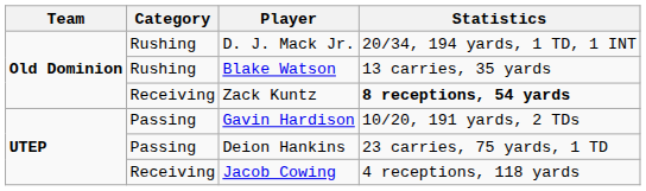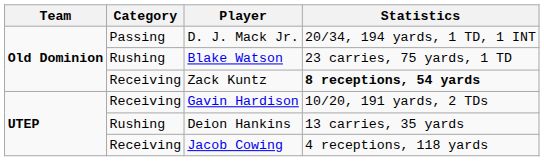D. J. Mack Jr. | Category: Rushing -> Passing
Blake Watson | Statistics: 13 carries, 35 yards -> 23 carries, 75 yards, 1 TD
Gavin Hardison | Category: Passing -> Receiving
Deion Hankins | Category: Passing -> Rushing
Deion Hankins | Statistics: 23 carries, 75 yards, 1 TD -> 13 carries, 35 yards
